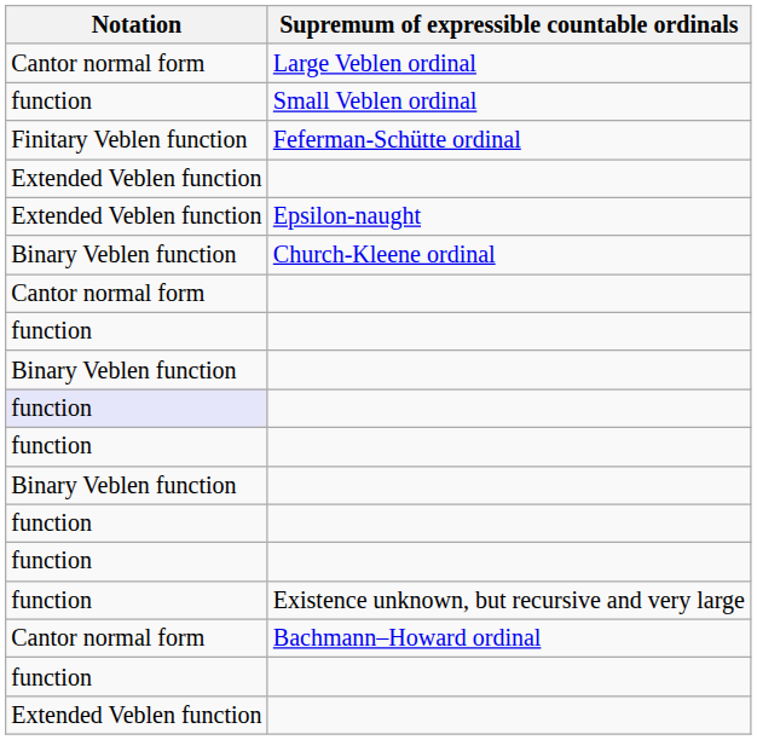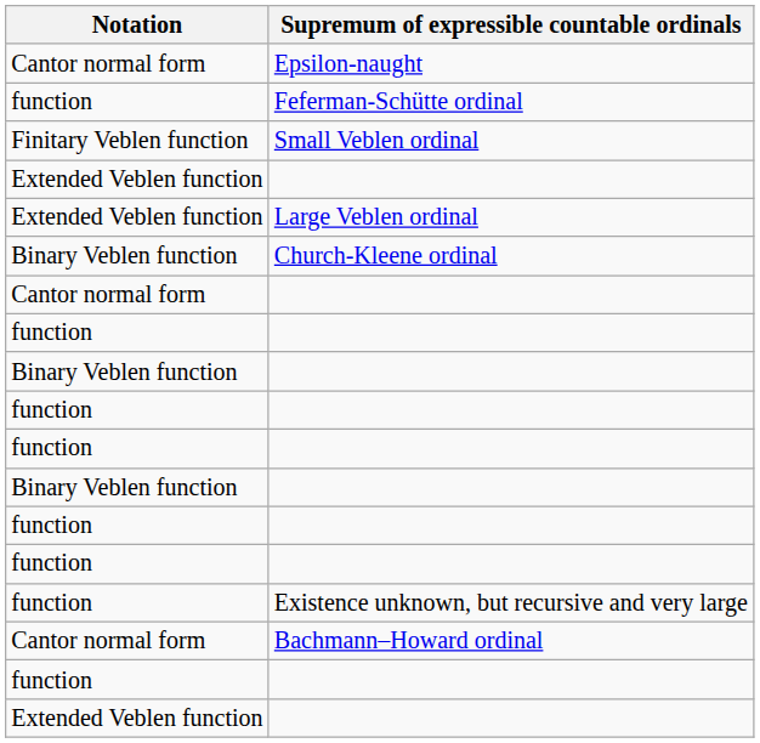row 2 | Supremum of expressible countable ordinals: Large Veblen ordinal -> Epsilon-naught
row 3 | Supremum of expressible countable ordinals: Small Veblen ordinal -> Feferman-Schütte ordinal
row 4 | Supremum of expressible countable ordinals: Feferman-Schütte ordinal -> Small Veblen ordinal
row 6 | Supremum of expressible countable ordinals: Epsilon-naught -> Large Veblen ordinal
row 11 | Notation: lavender background -> no background
